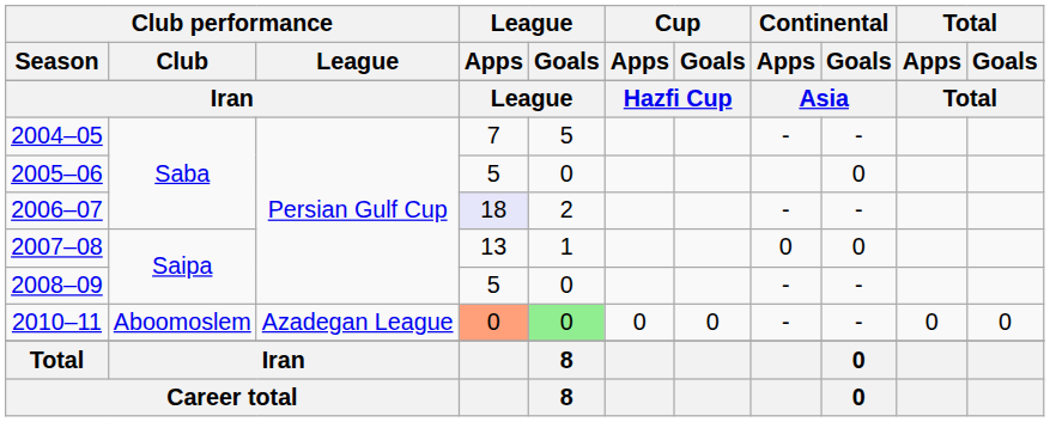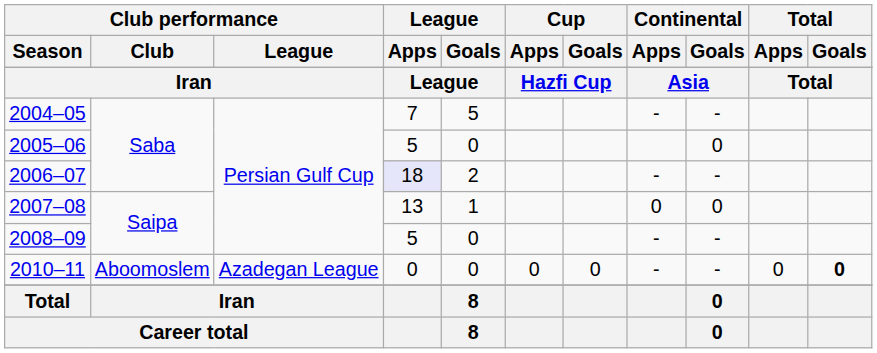2010–11 | League / Apps: lightsalmon background -> no background
2010–11 | League / Goals: lightgreen background -> no background
2010–11 | Total / Goals: normal -> bold
